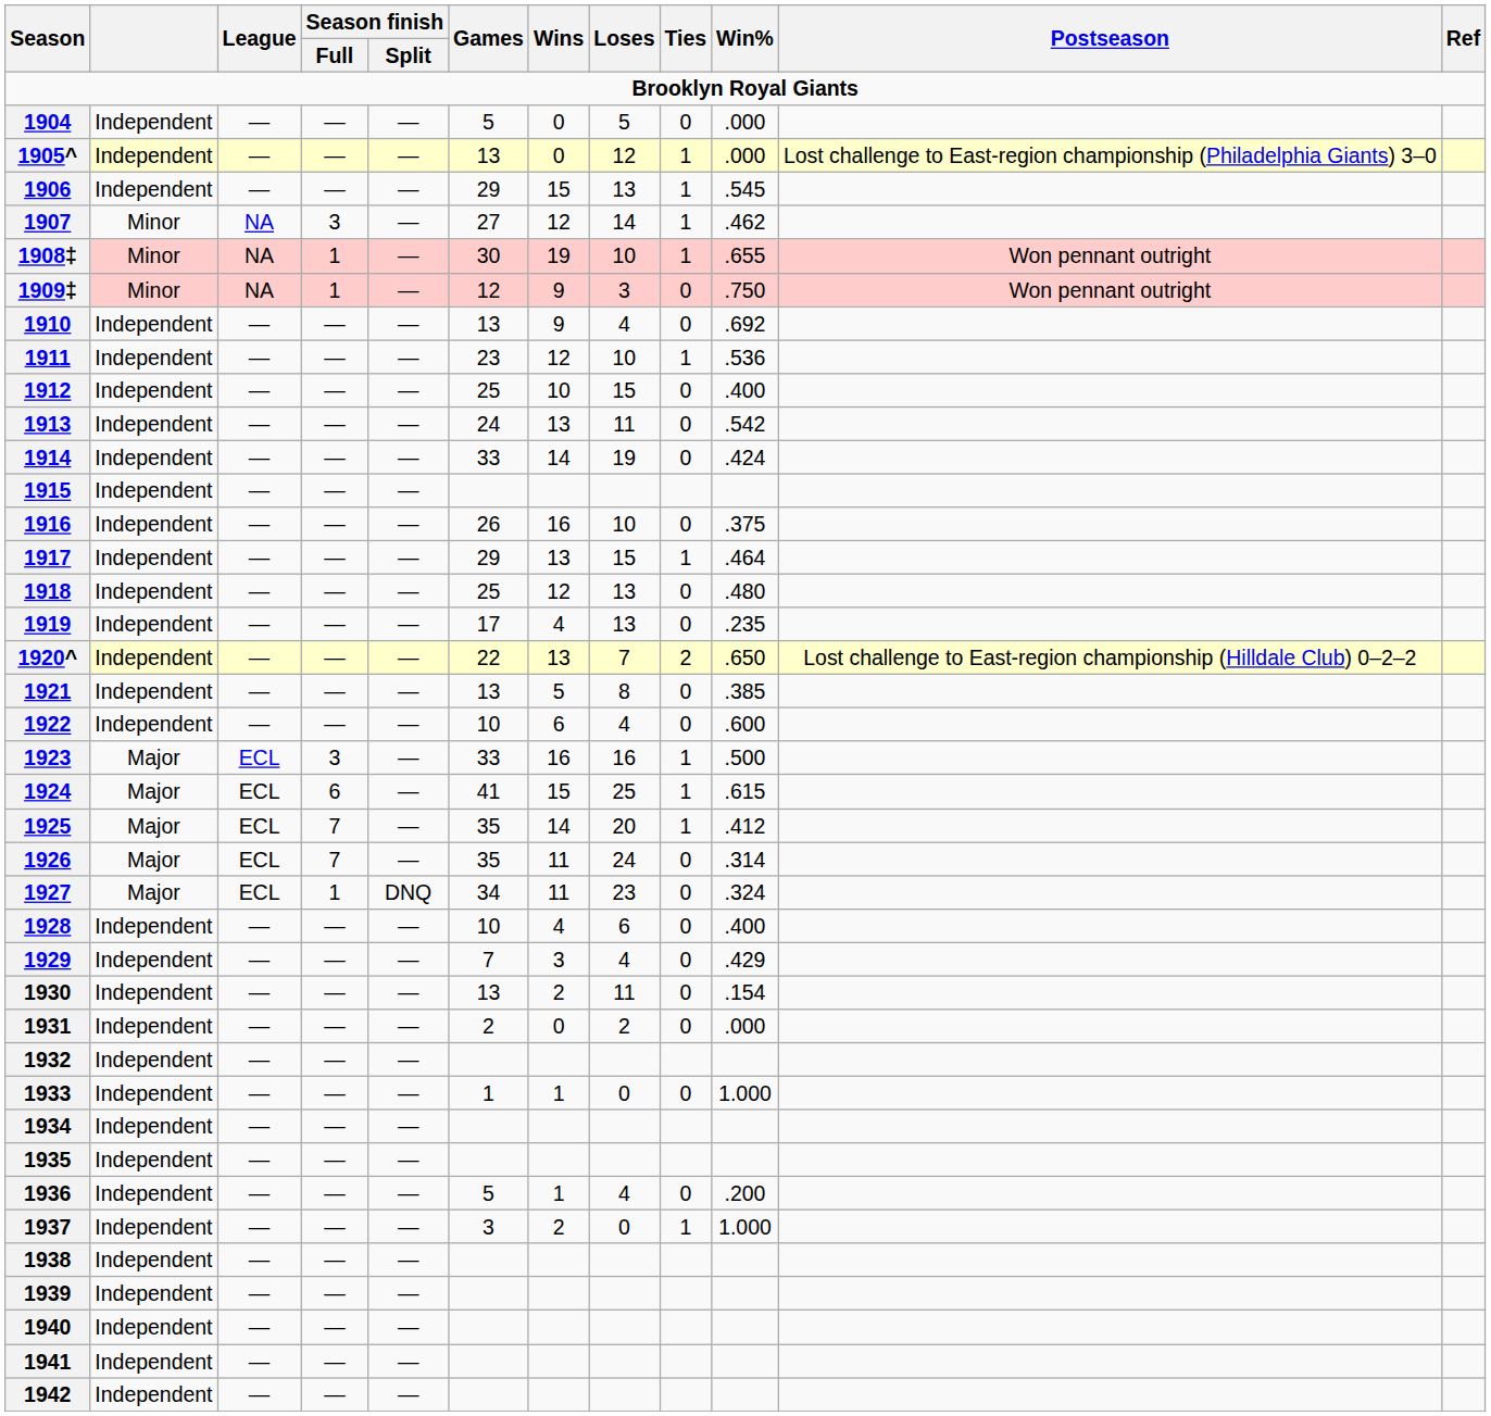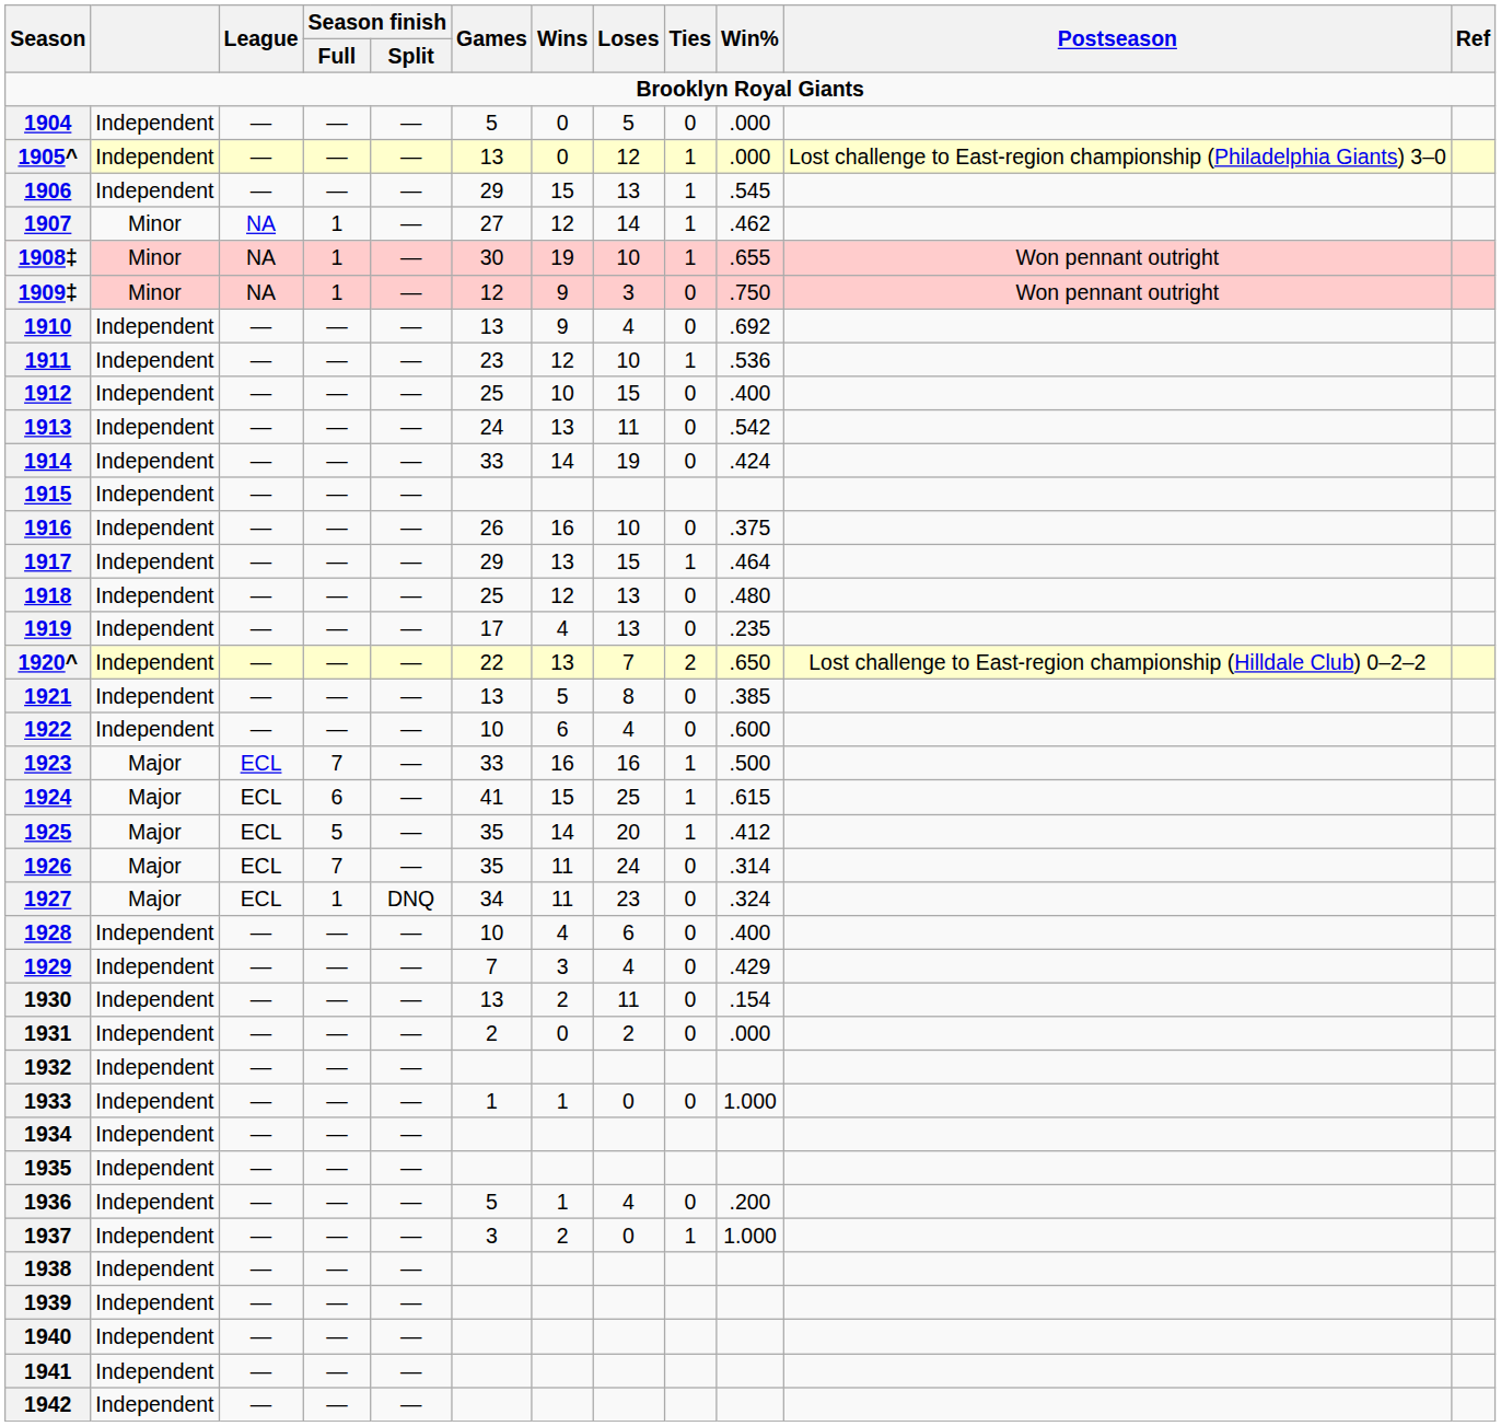1907 | Season finish / Full: 3 -> 1
1923 | Season finish / Full: 3 -> 7
1925 | Season finish / Full: 7 -> 5
